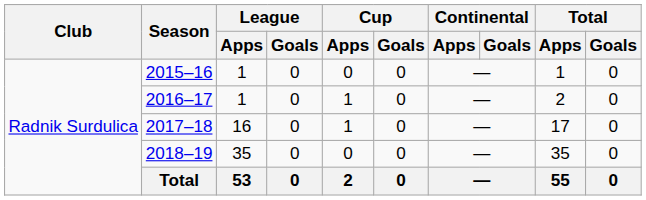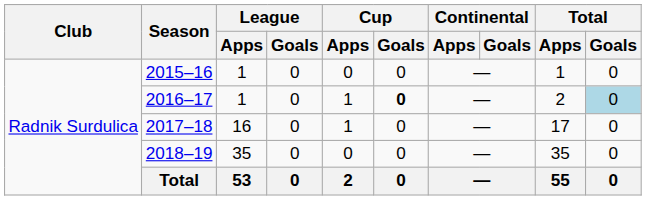2016–17 | Cup / Goals: normal -> bold
2016–17 | Total / Goals: no background -> lightblue background
